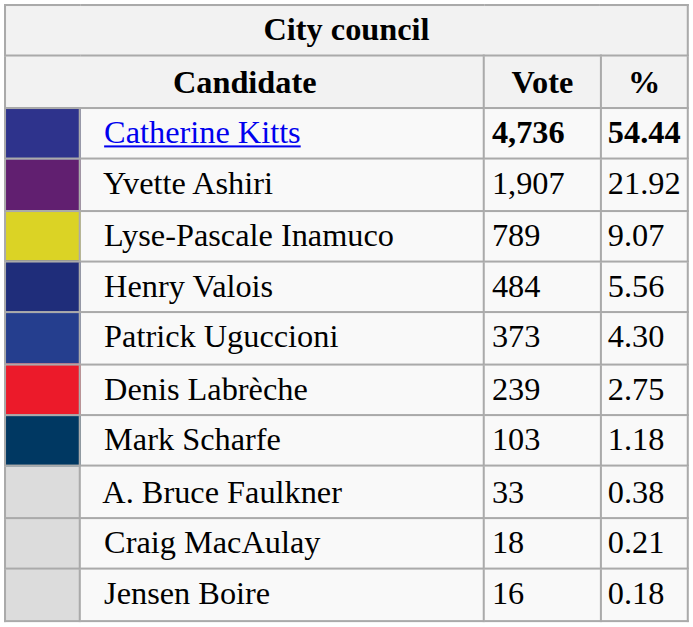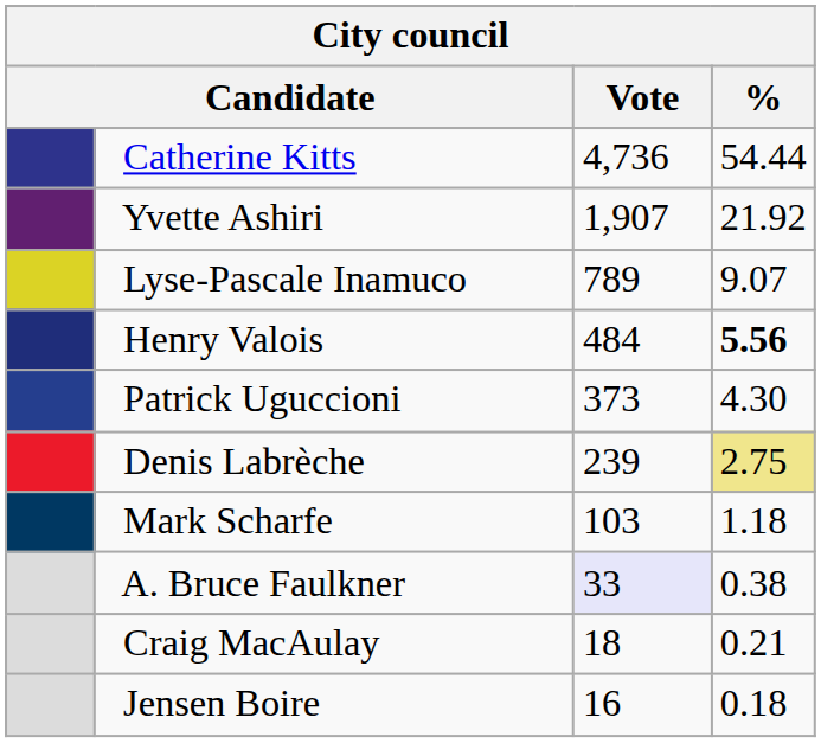Catherine Kitts | Vote: bold -> normal
Catherine Kitts | %: bold -> normal
Henry Valois | %: normal -> bold
Denis Labrèche | %: no background -> khaki background
A. Bruce Faulkner | Vote: no background -> lavender background
